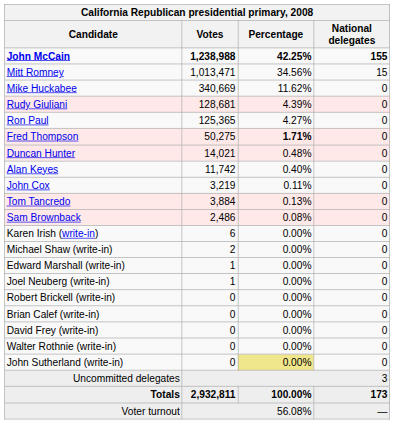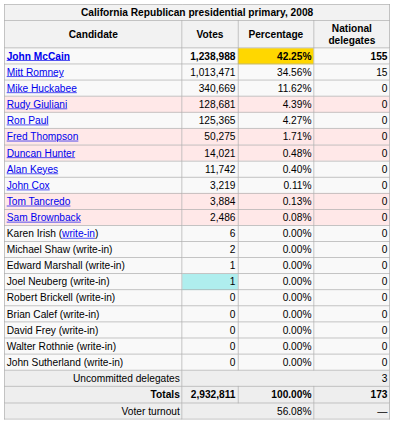John McCain | Percentage: no background -> gold background
Fred Thompson | Percentage: bold -> normal
Joel Neuberg (write-in) | Votes: no background -> paleturquoise background
John Sutherland (write-in) | Percentage: khaki background -> no background
